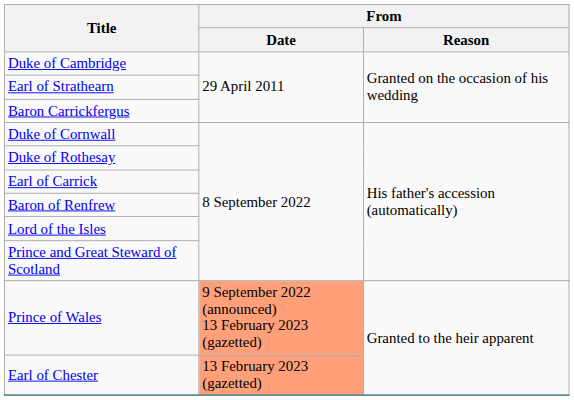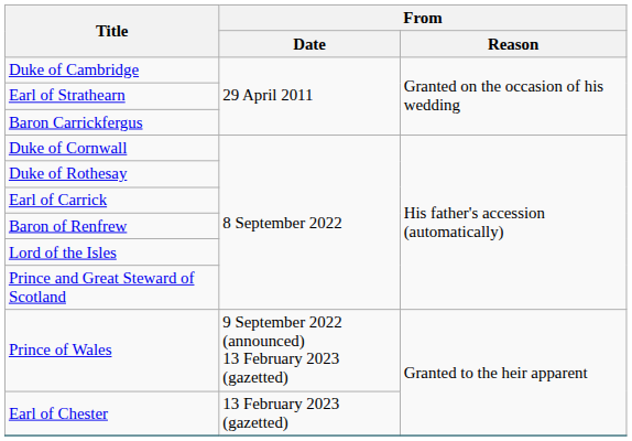Prince of Wales | From / Date: lightsalmon background -> no background
Earl of Chester | From / Date: lightsalmon background -> no background
